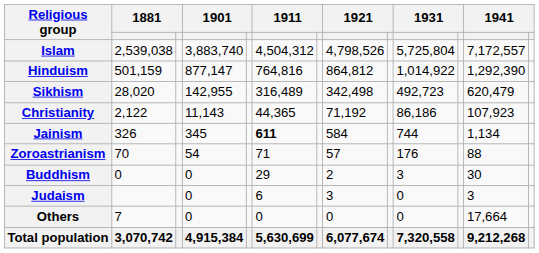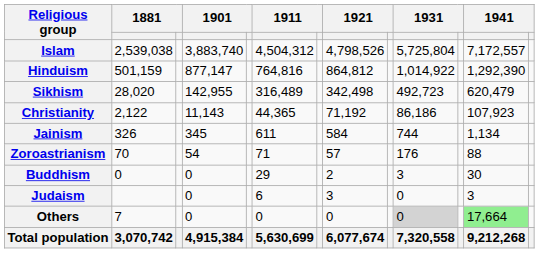Jainism | column 6: bold -> normal
Others | column 10: no background -> lightgrey background
Others | column 12: no background -> lightgreen background
